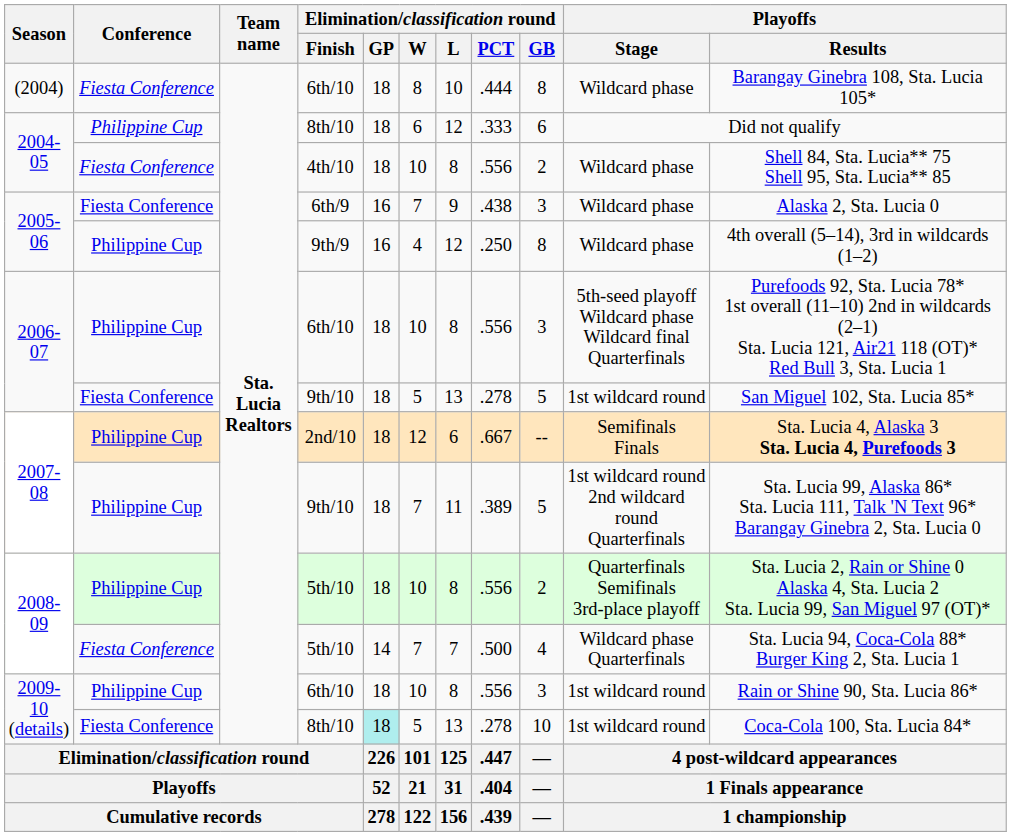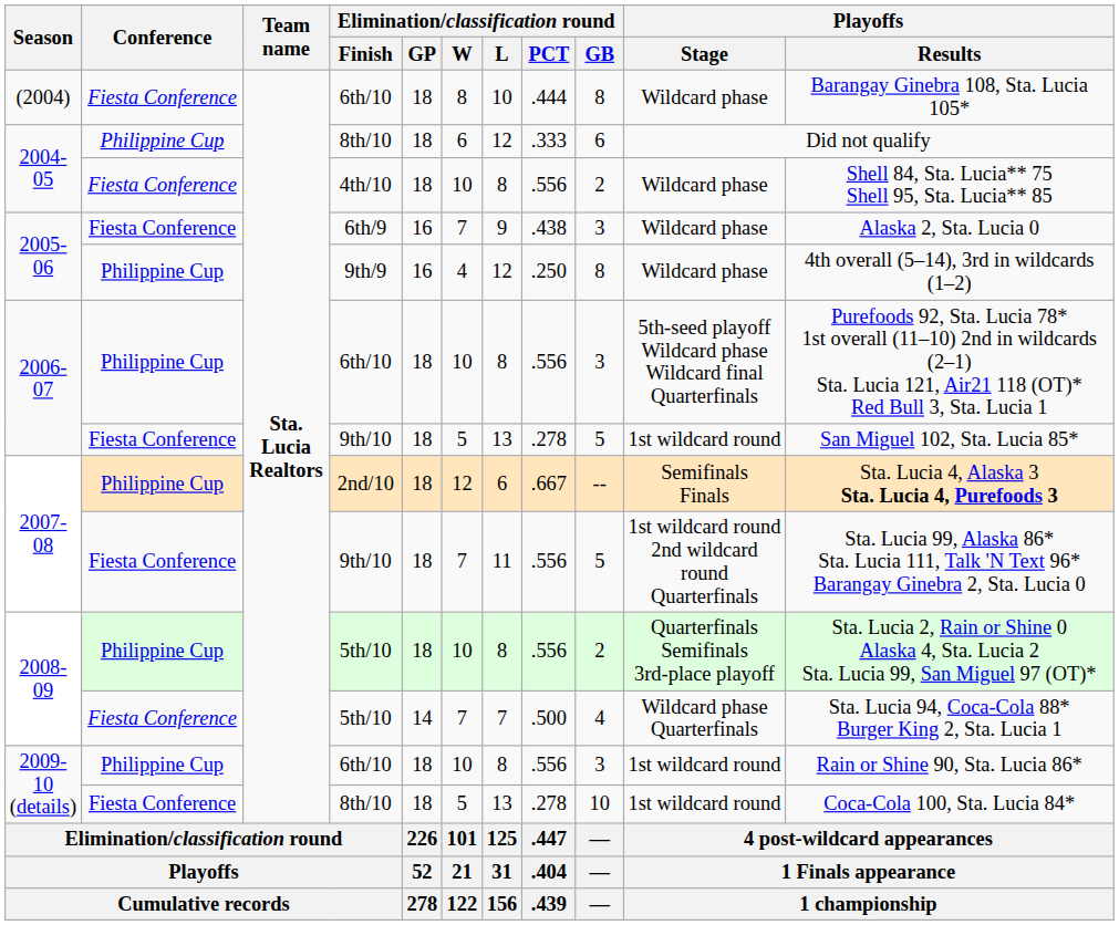2007-08 / 9th/10 | Conference: Philippine Cup -> Fiesta Conference
2007-08 / 9th/10 | Elimination/classification round / PCT: .389 -> .556
2009-10 (details) / 8th/10 | Elimination/classification round / GP: paleturquoise background -> no background
